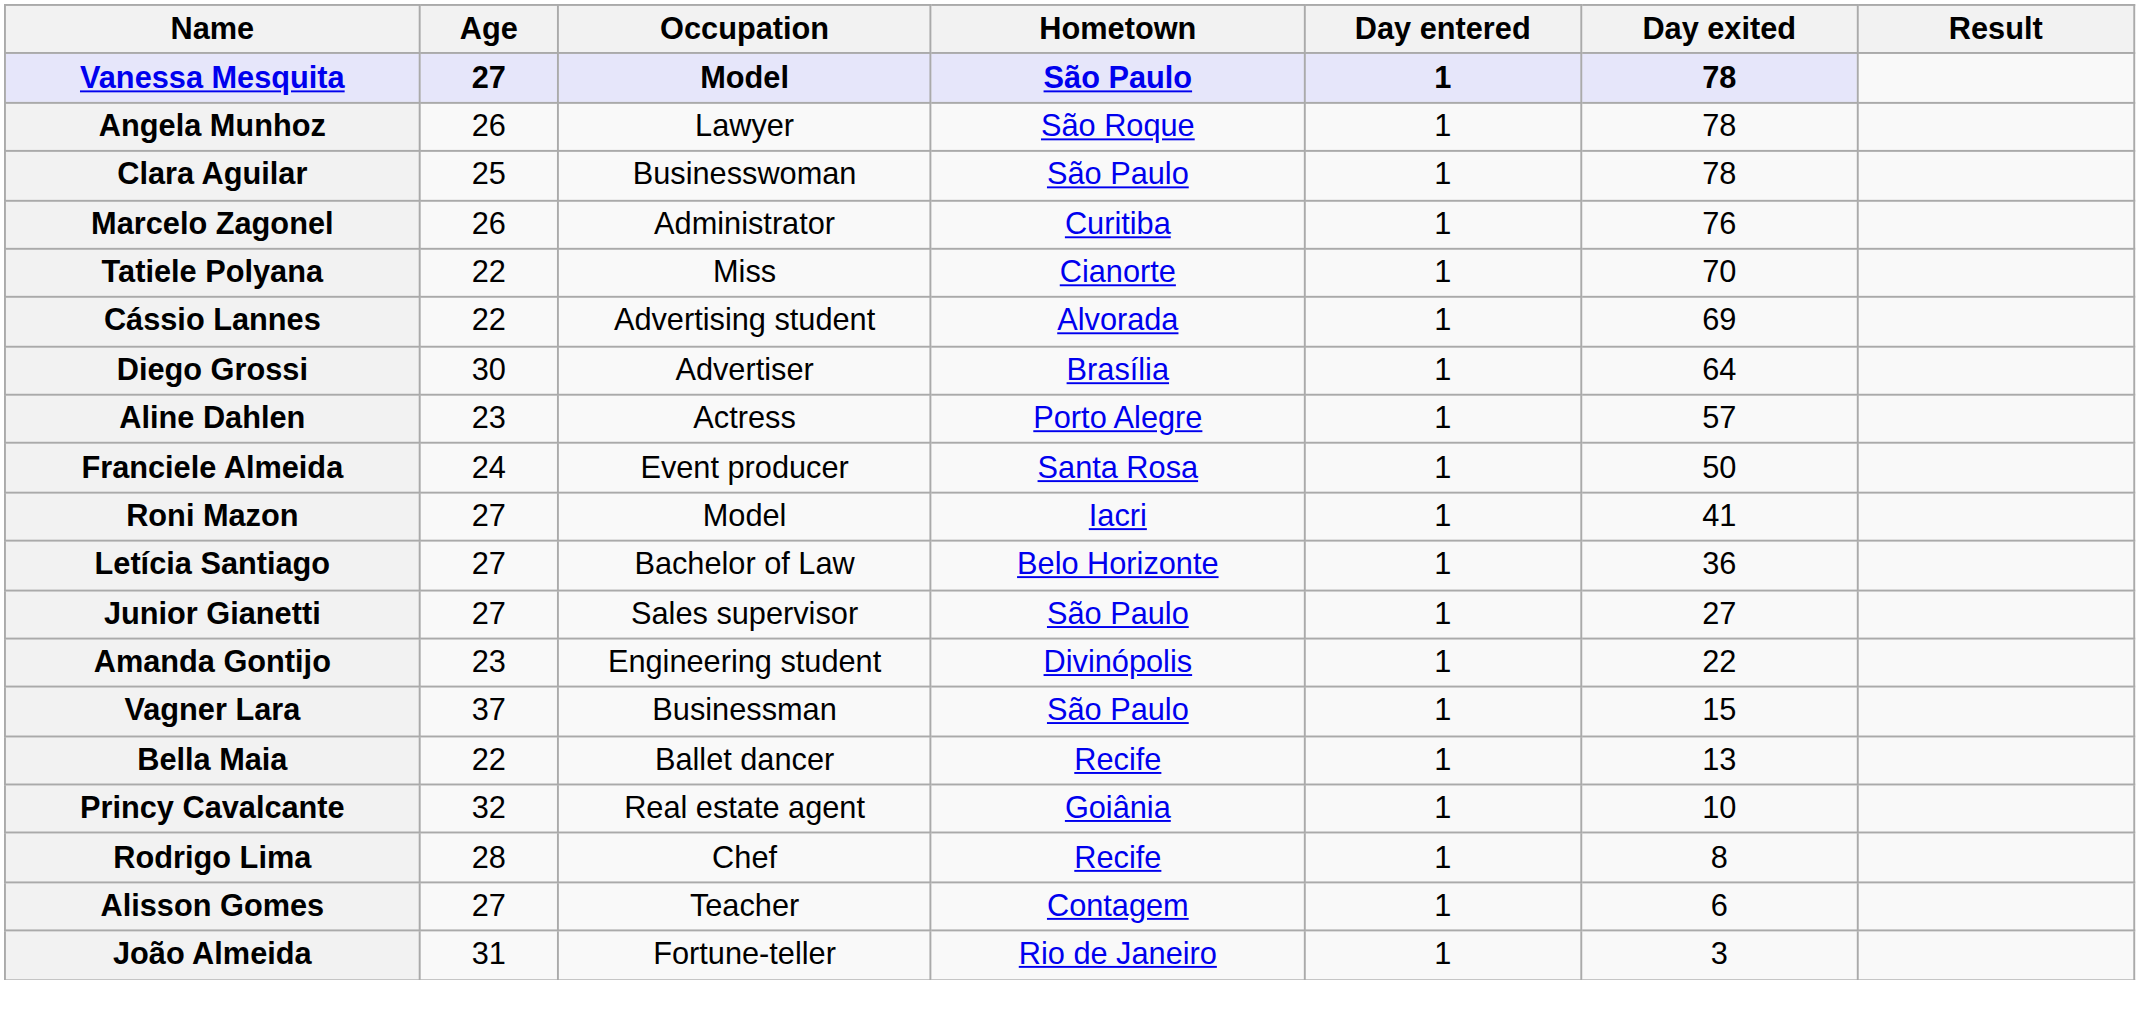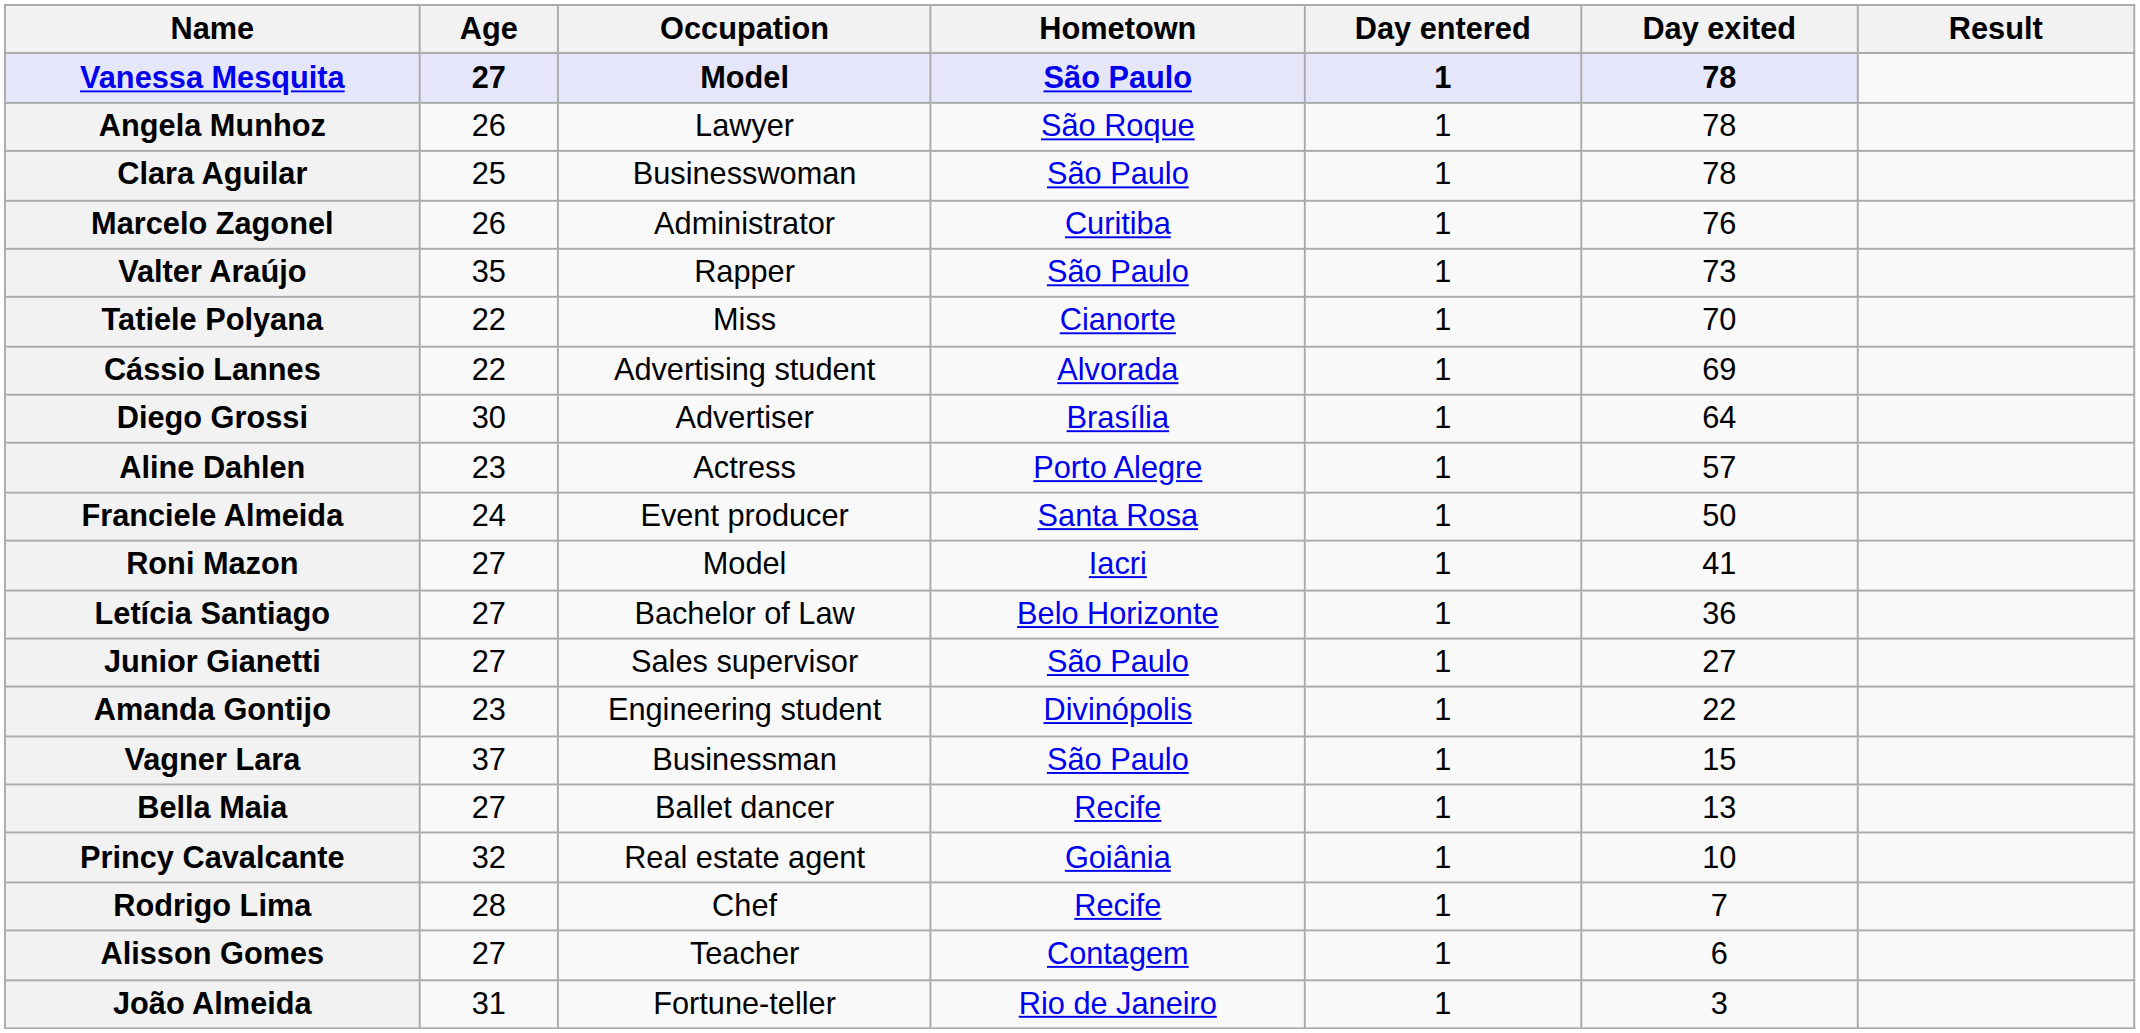+ row: Valter Araújo | 35 | Rapper | São Paulo | 1 | 73
Bella Maia | Age: 22 -> 27
Rodrigo Lima | Day exited: 8 -> 7
